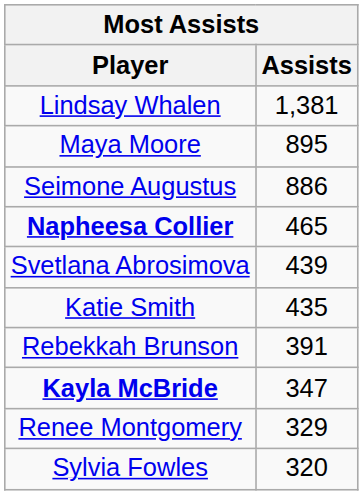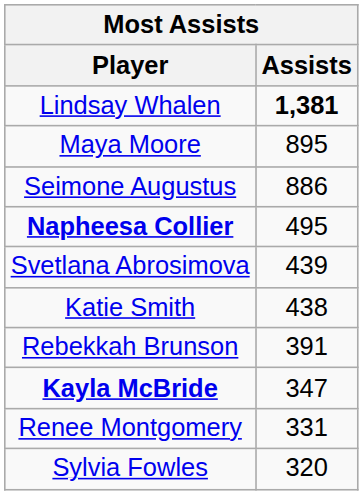Lindsay Whalen | Assists: normal -> bold
Napheesa Collier | Assists: 465 -> 495
Katie Smith | Assists: 435 -> 438
Renee Montgomery | Assists: 329 -> 331
